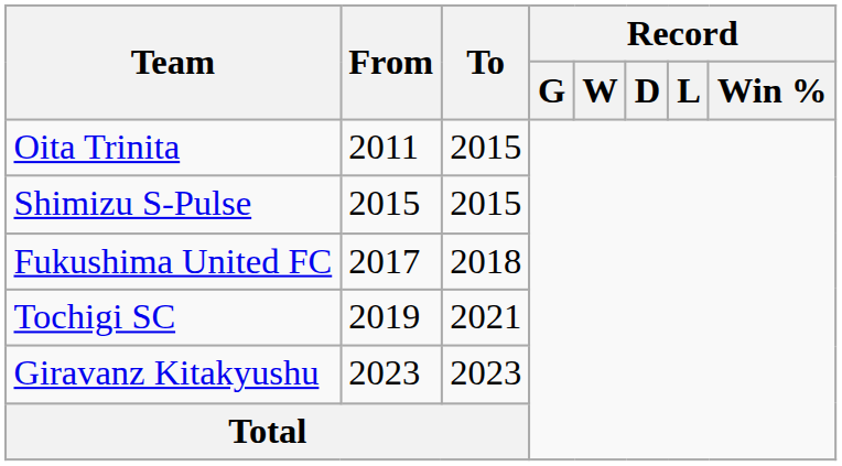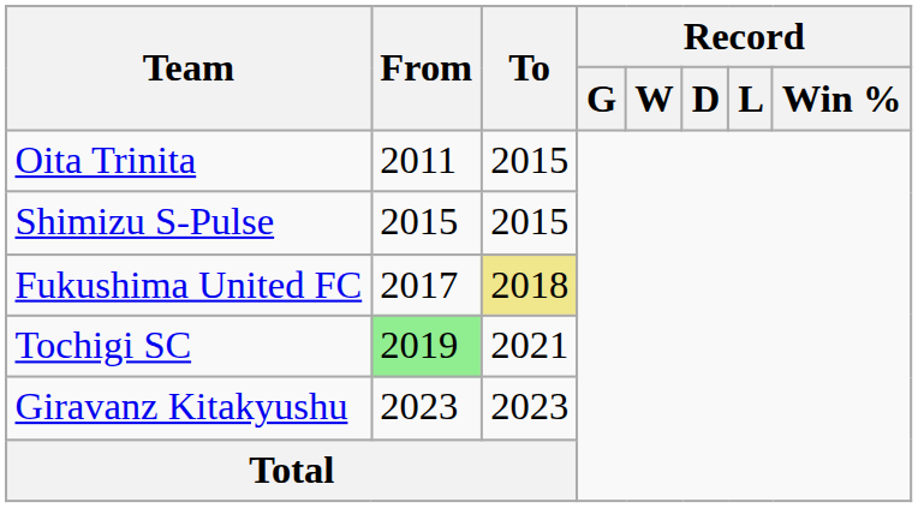Fukushima United FC | To: no background -> khaki background
Tochigi SC | From: no background -> lightgreen background
